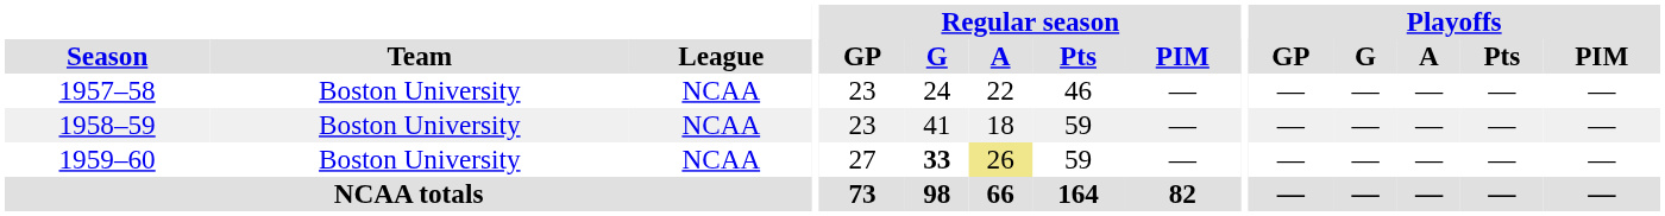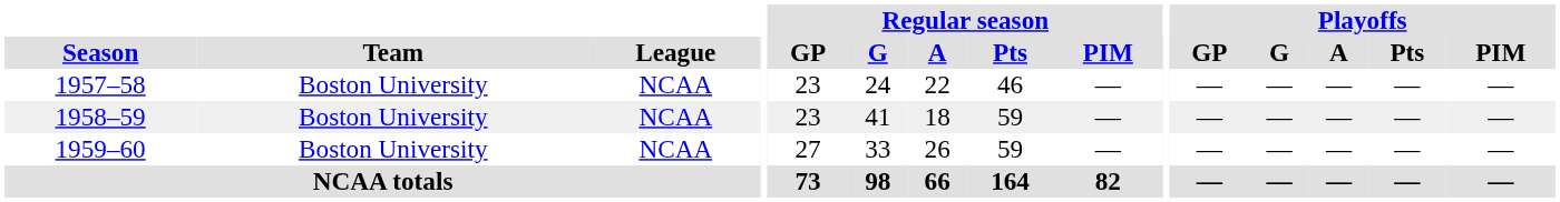1959–60 | Regular season / G: bold -> normal
1959–60 | Regular season / A: khaki background -> no background
